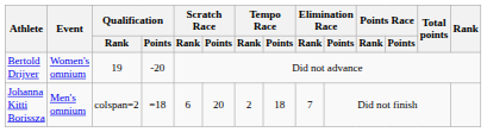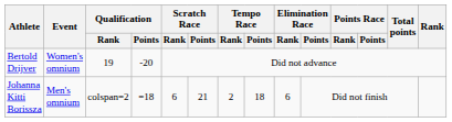Johanna Kitti Borissza | Scratch Race / Points: 20 -> 21
Johanna Kitti Borissza | Elimination Race / Rank: 7 -> 6
